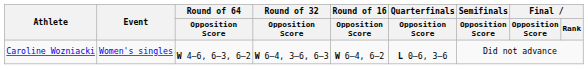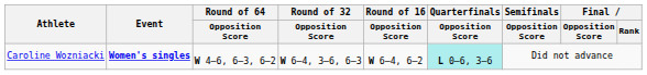Caroline Wozniacki | Event: normal -> bold
Caroline Wozniacki | Quarterfinals / Opposition Score: no background -> paleturquoise background
